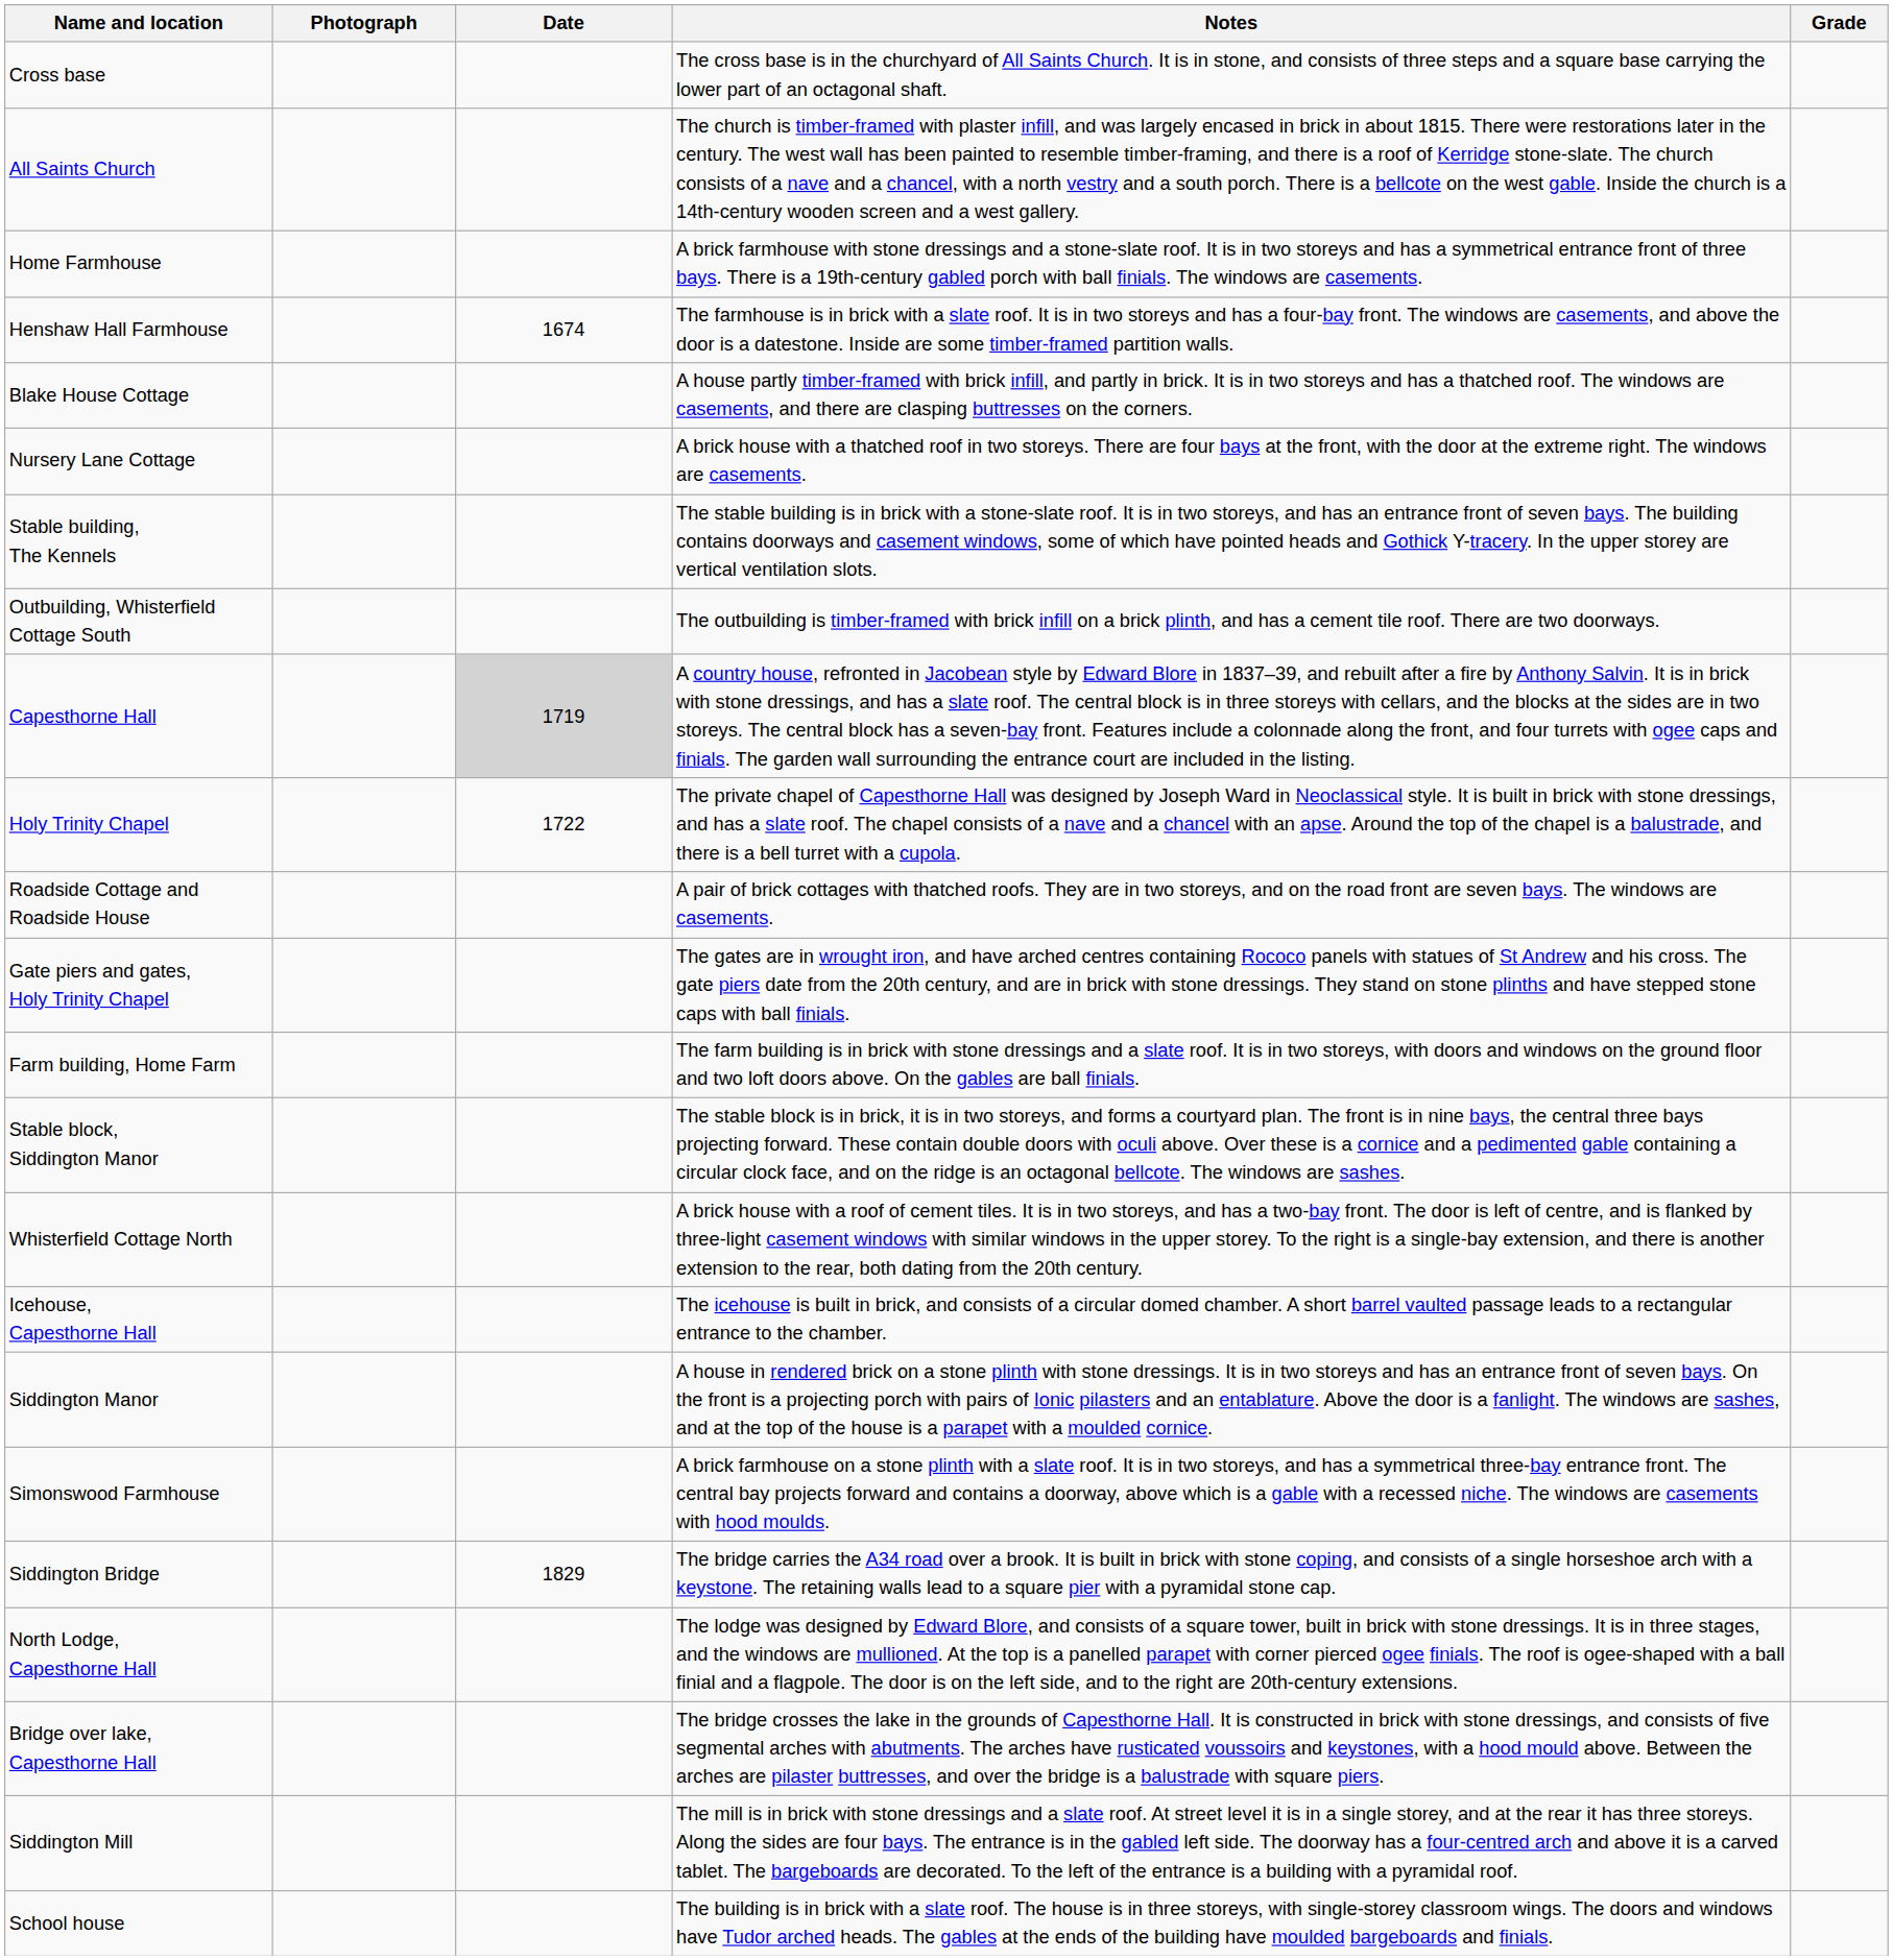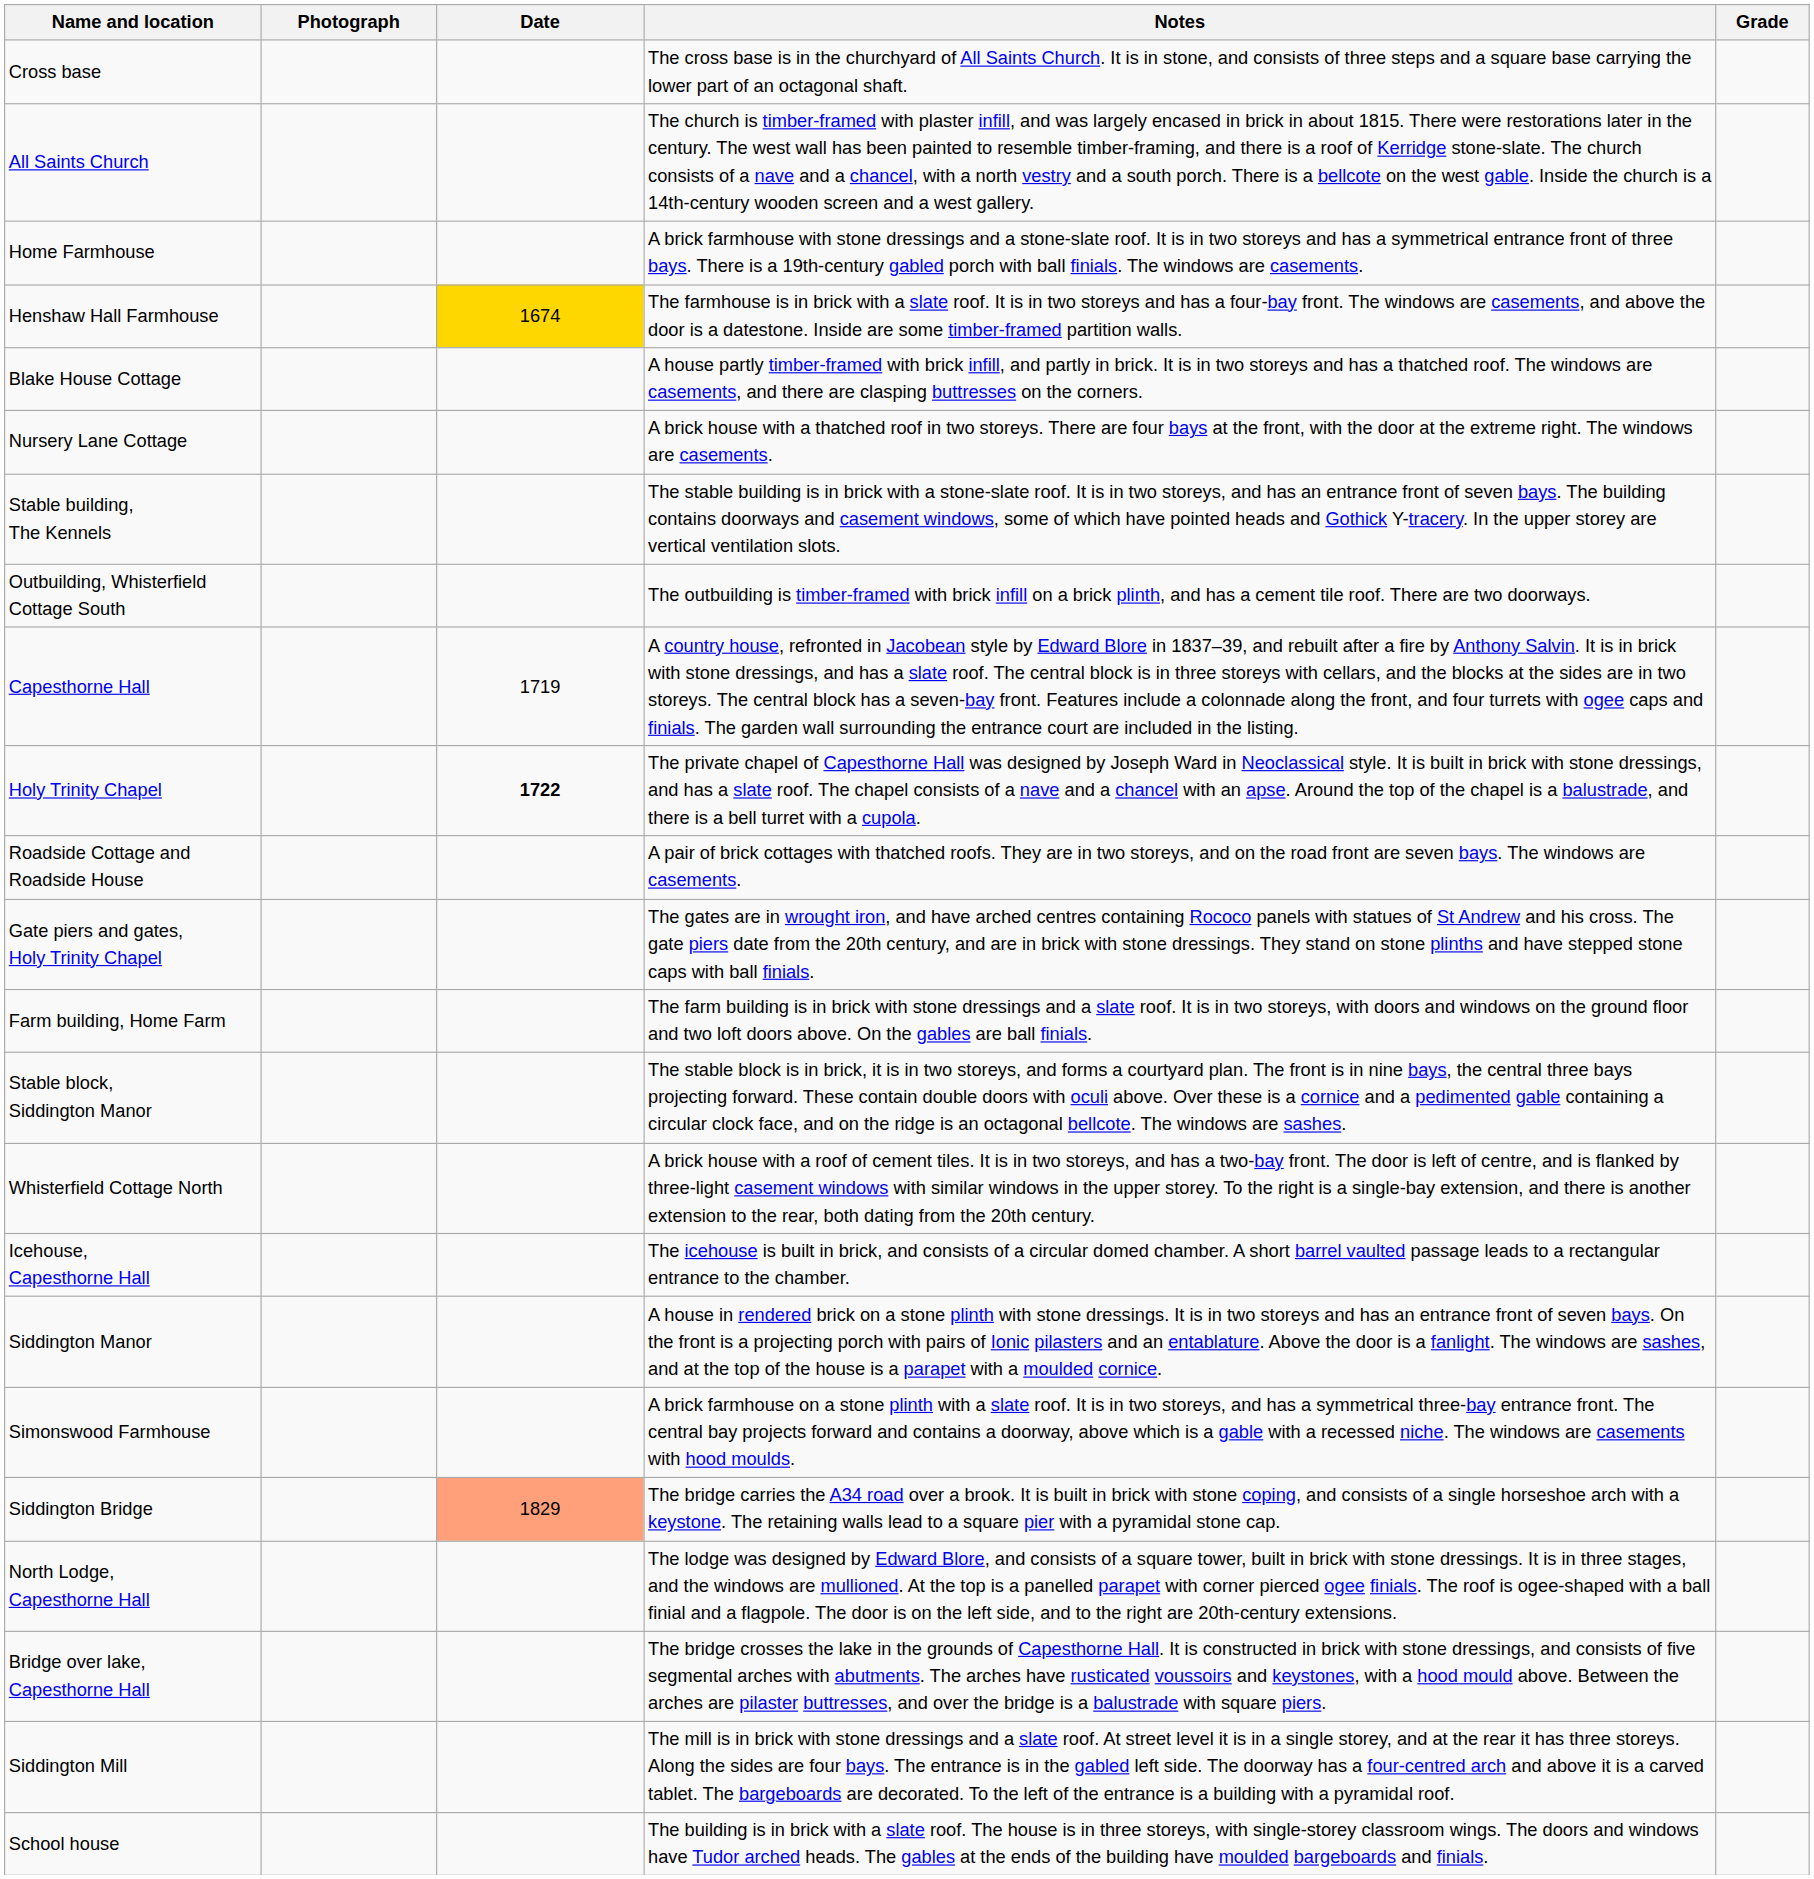Henshaw Hall Farmhouse | Date: no background -> gold background
Capesthorne Hall | Date: lightgrey background -> no background
Holy Trinity Chapel | Date: normal -> bold
Siddington Bridge | Date: no background -> lightsalmon background
